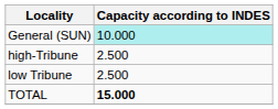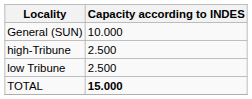General (SUN) | Capacity according to INDES: paleturquoise background -> no background
